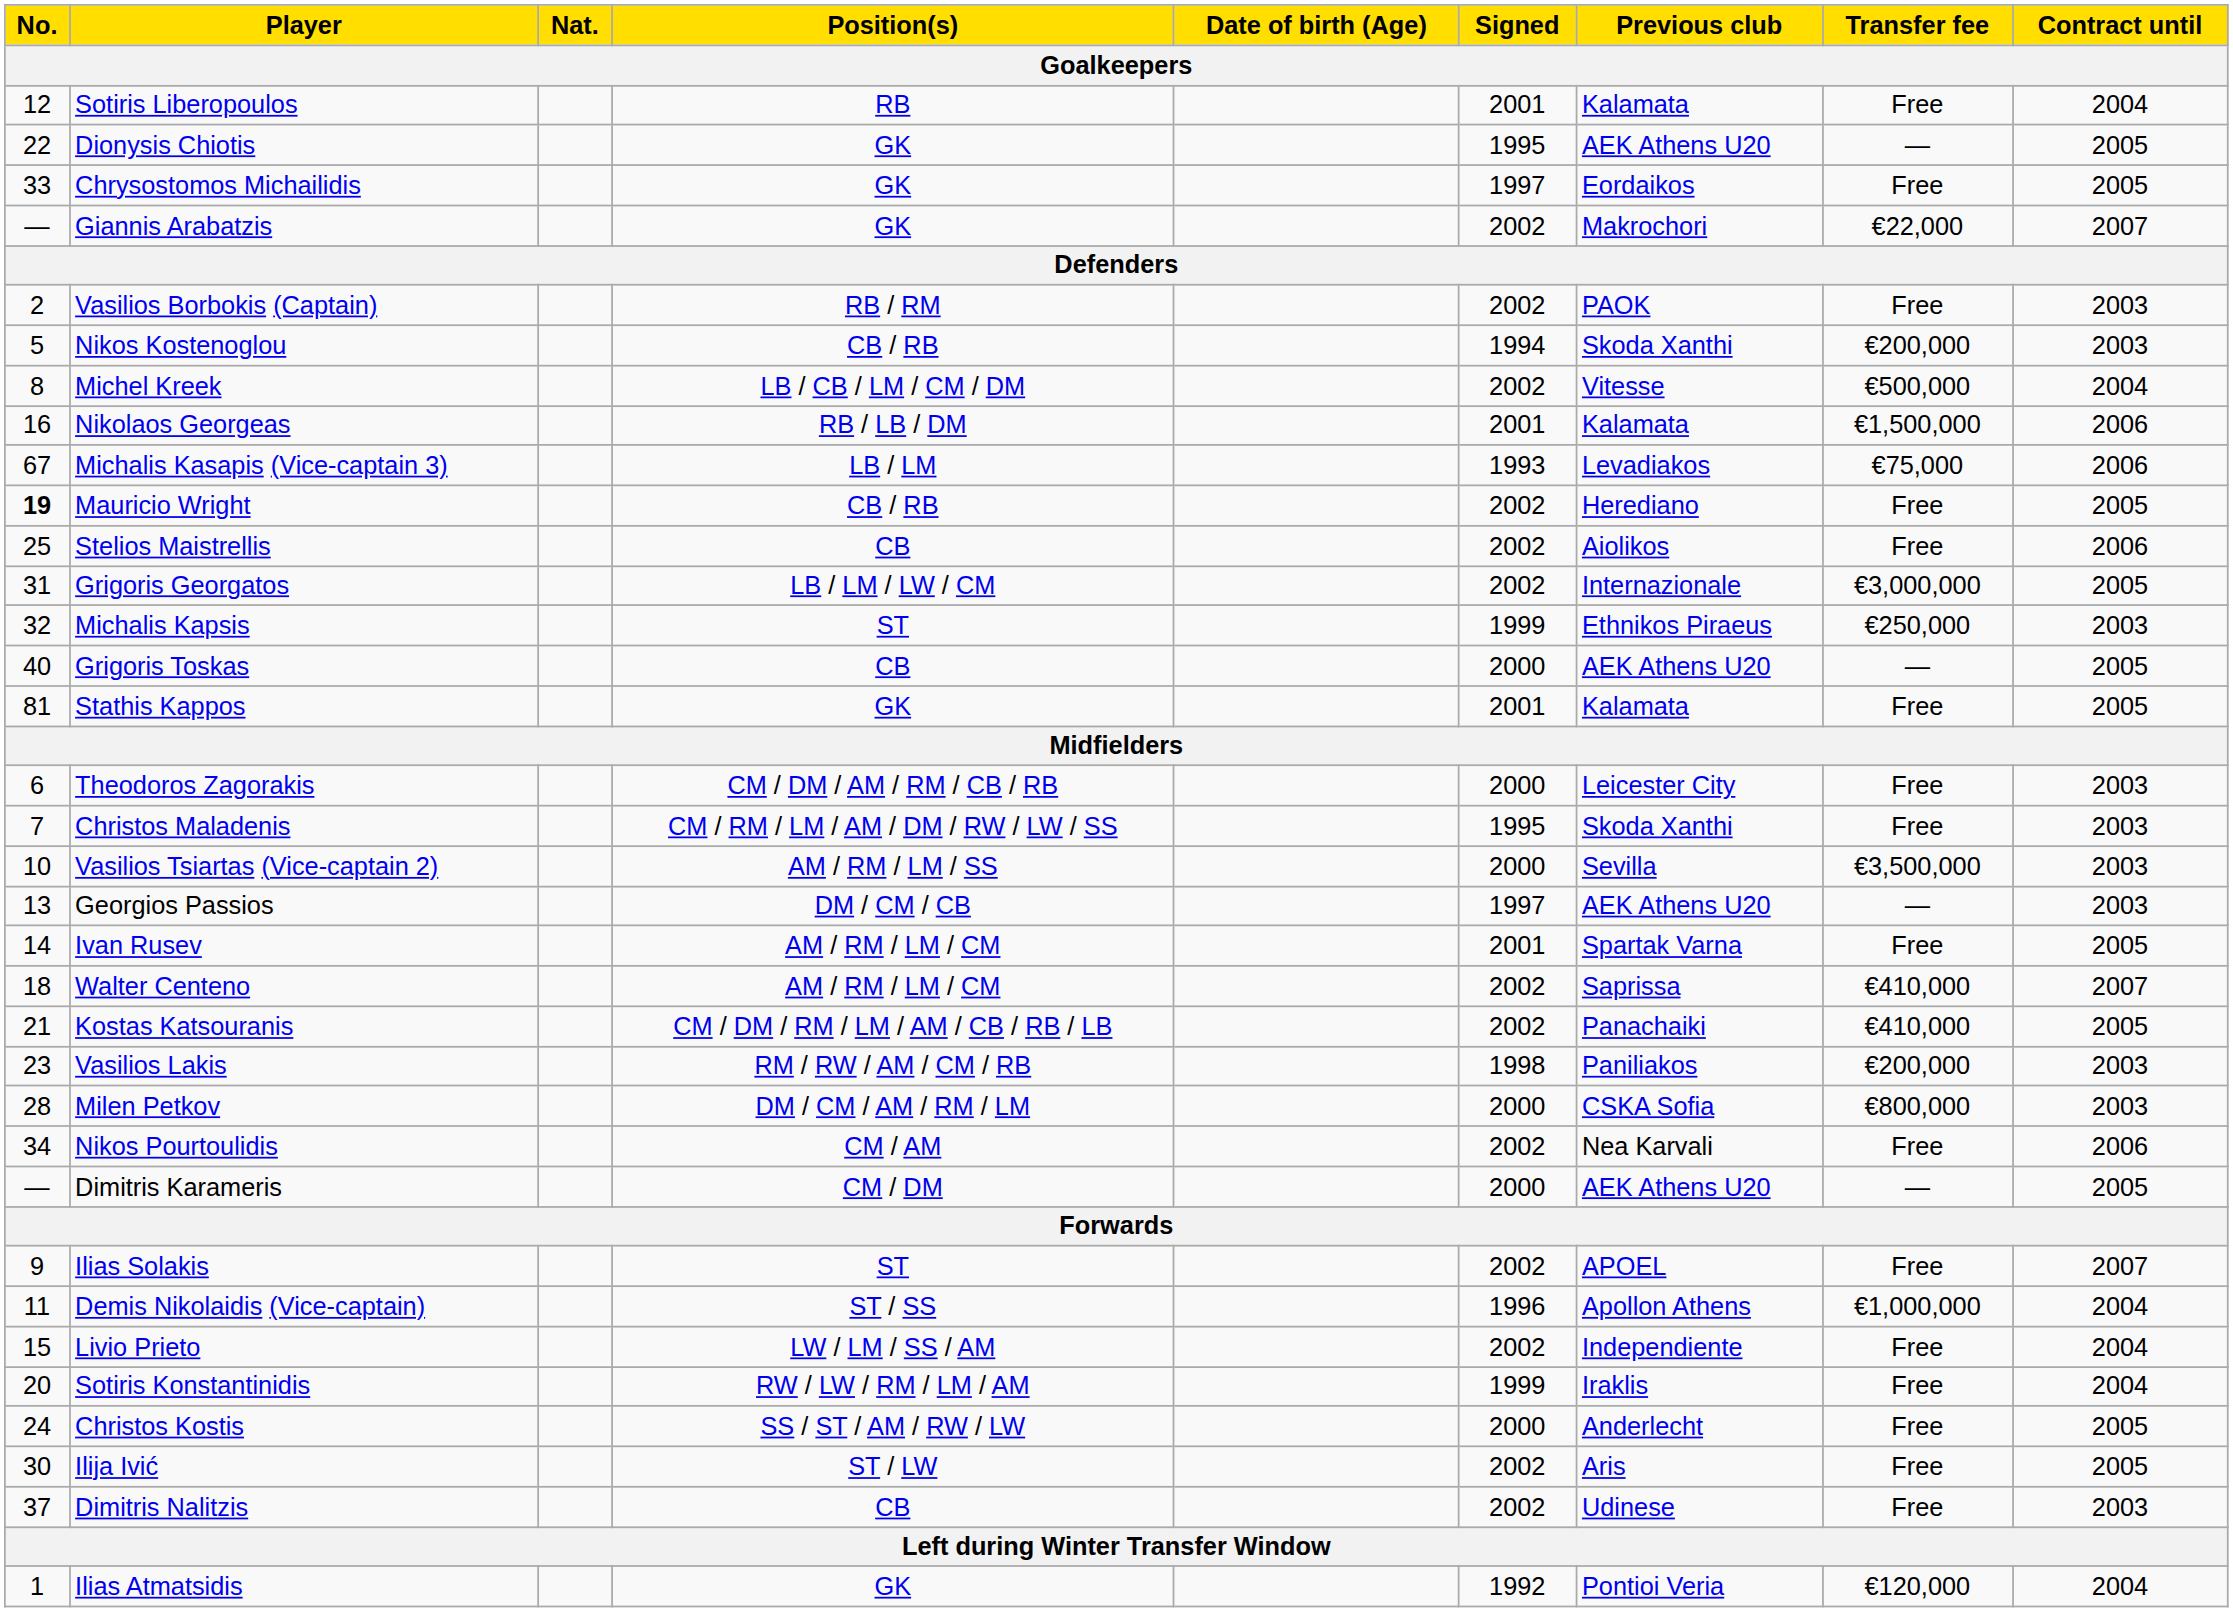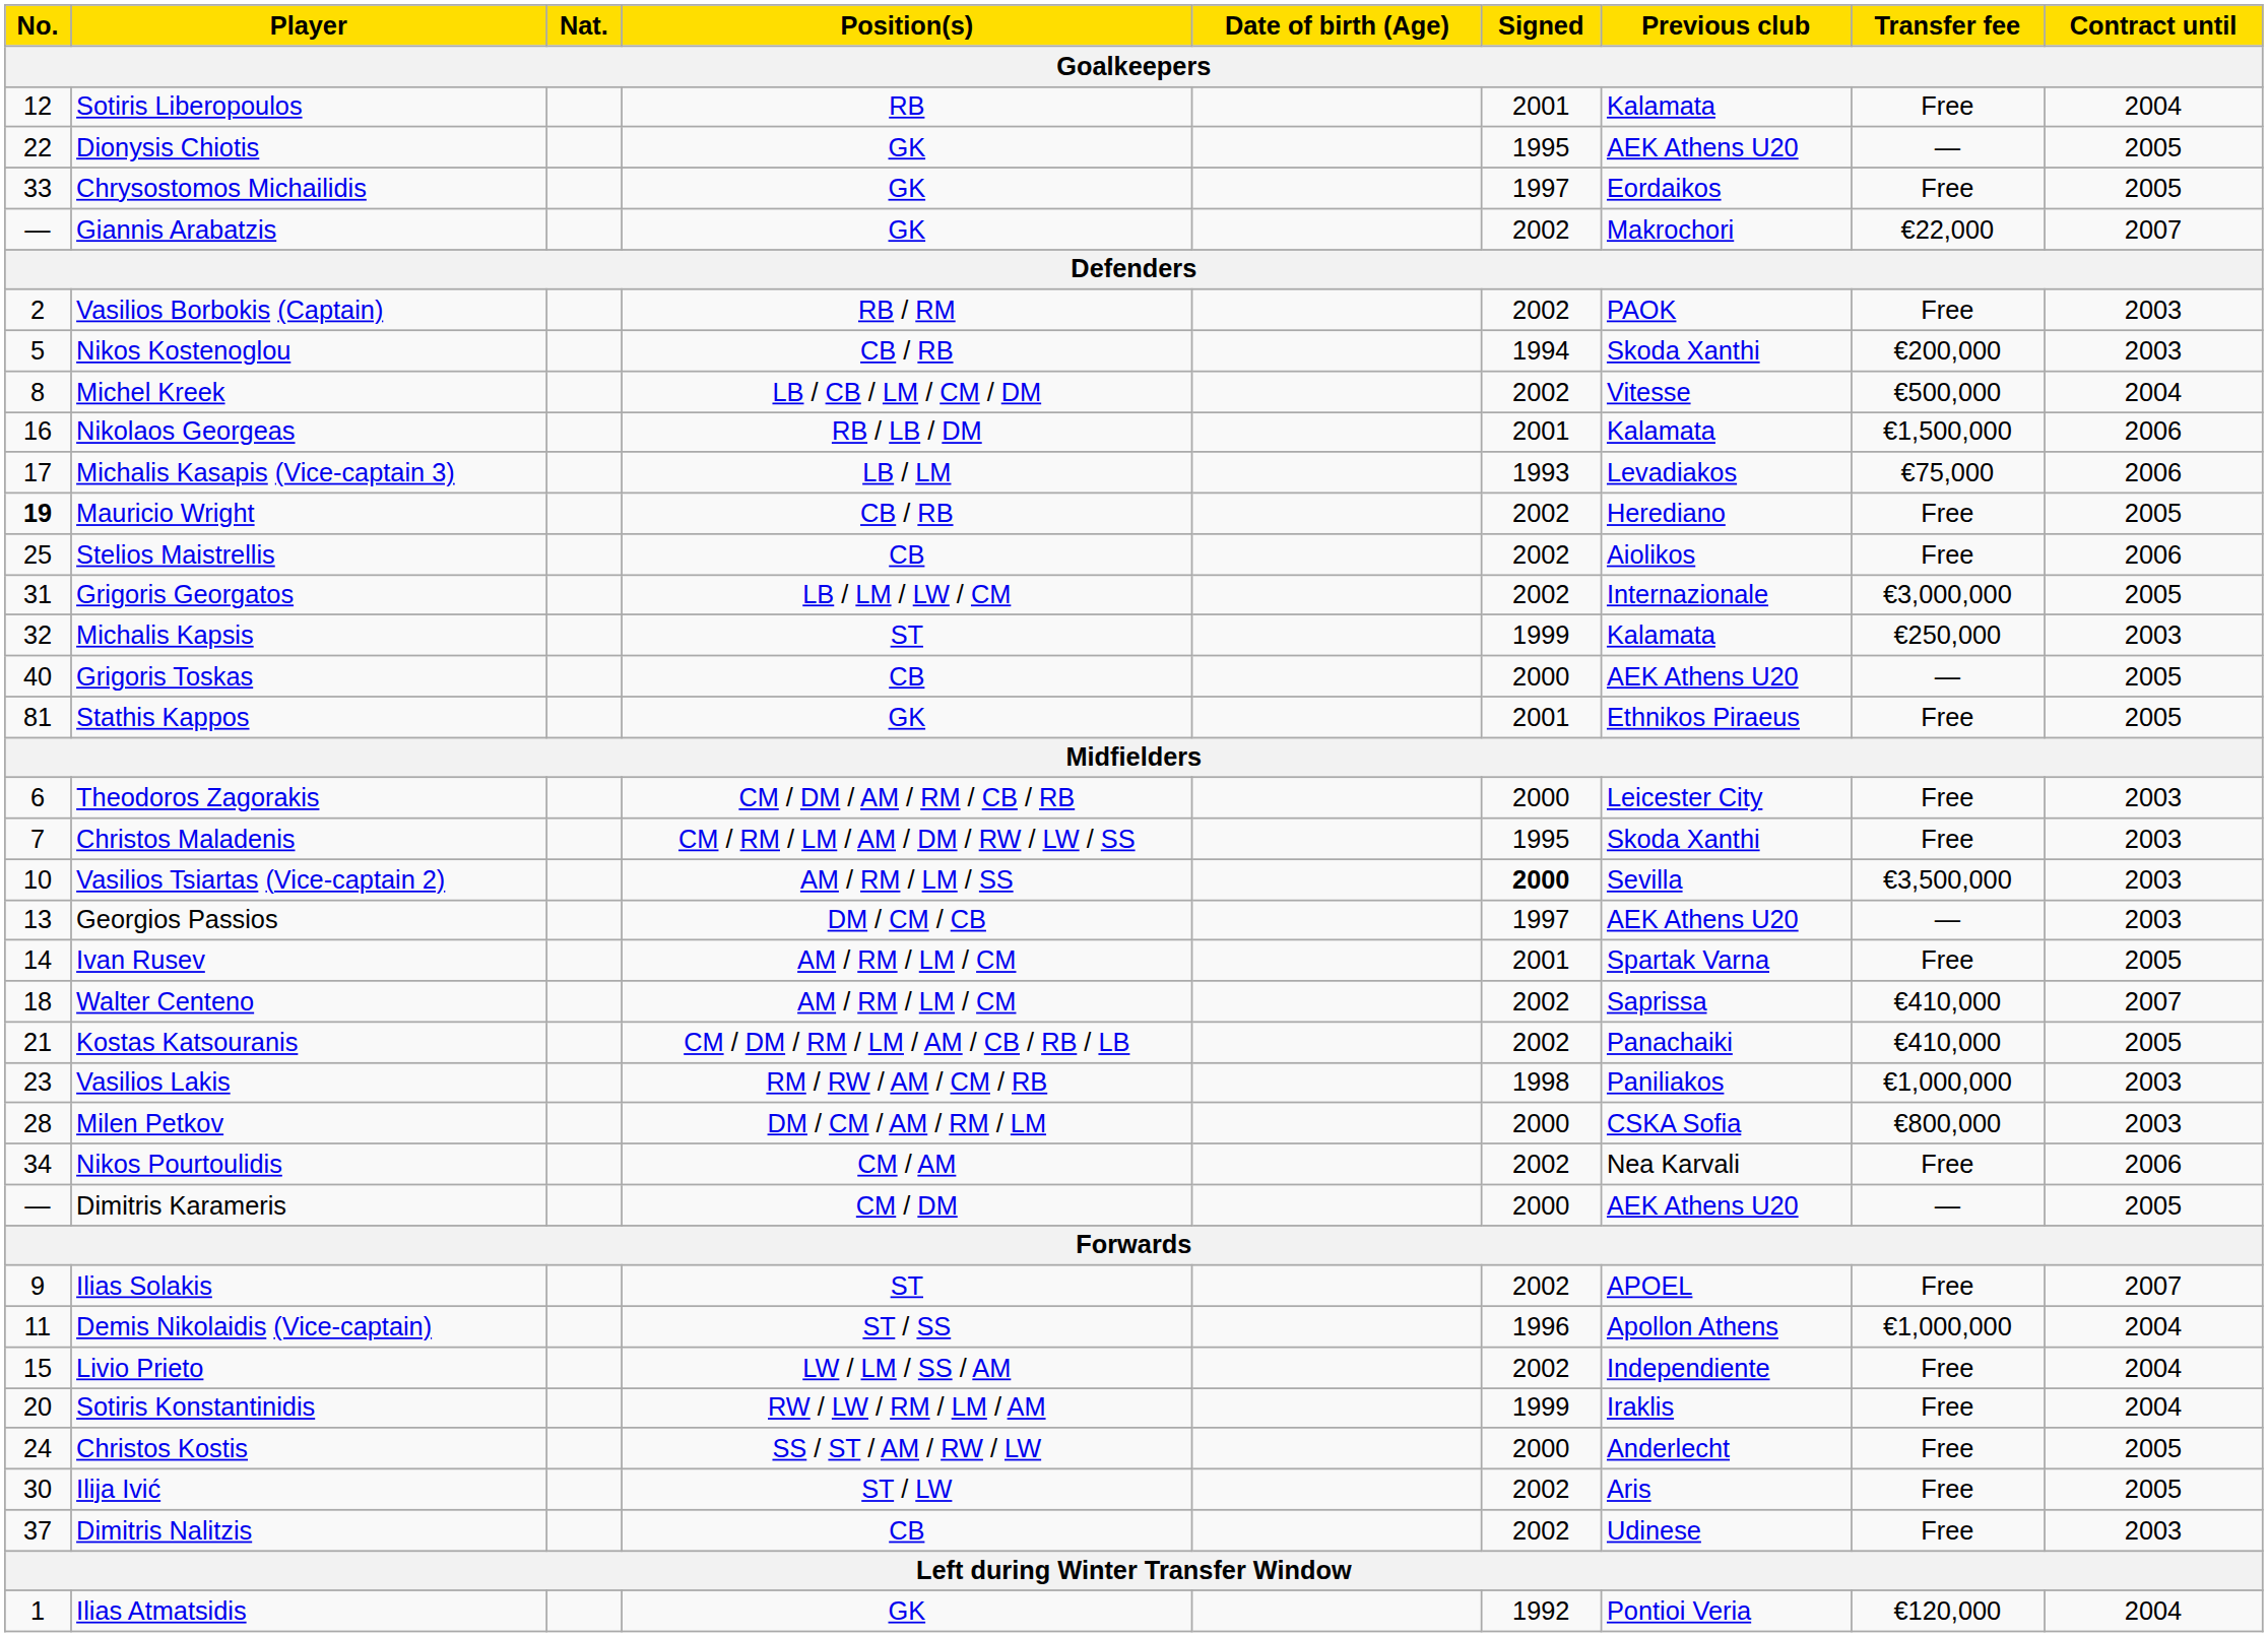Michalis Kasapis (Vice-captain 3) | No.: 67 -> 17
Michalis Kapsis | Previous club: Ethnikos Piraeus -> Kalamata
Stathis Kappos | Previous club: Kalamata -> Ethnikos Piraeus
Vasilios Tsiartas (Vice-captain 2) | Signed: normal -> bold
Vasilios Lakis | Transfer fee: €200,000 -> €1,000,000
